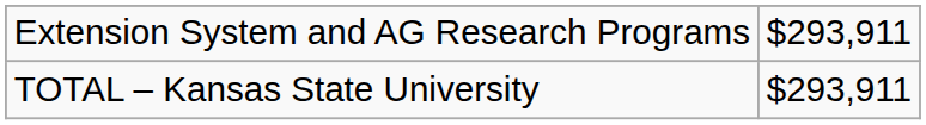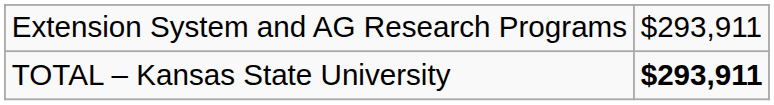row 2 | column 2: normal -> bold
